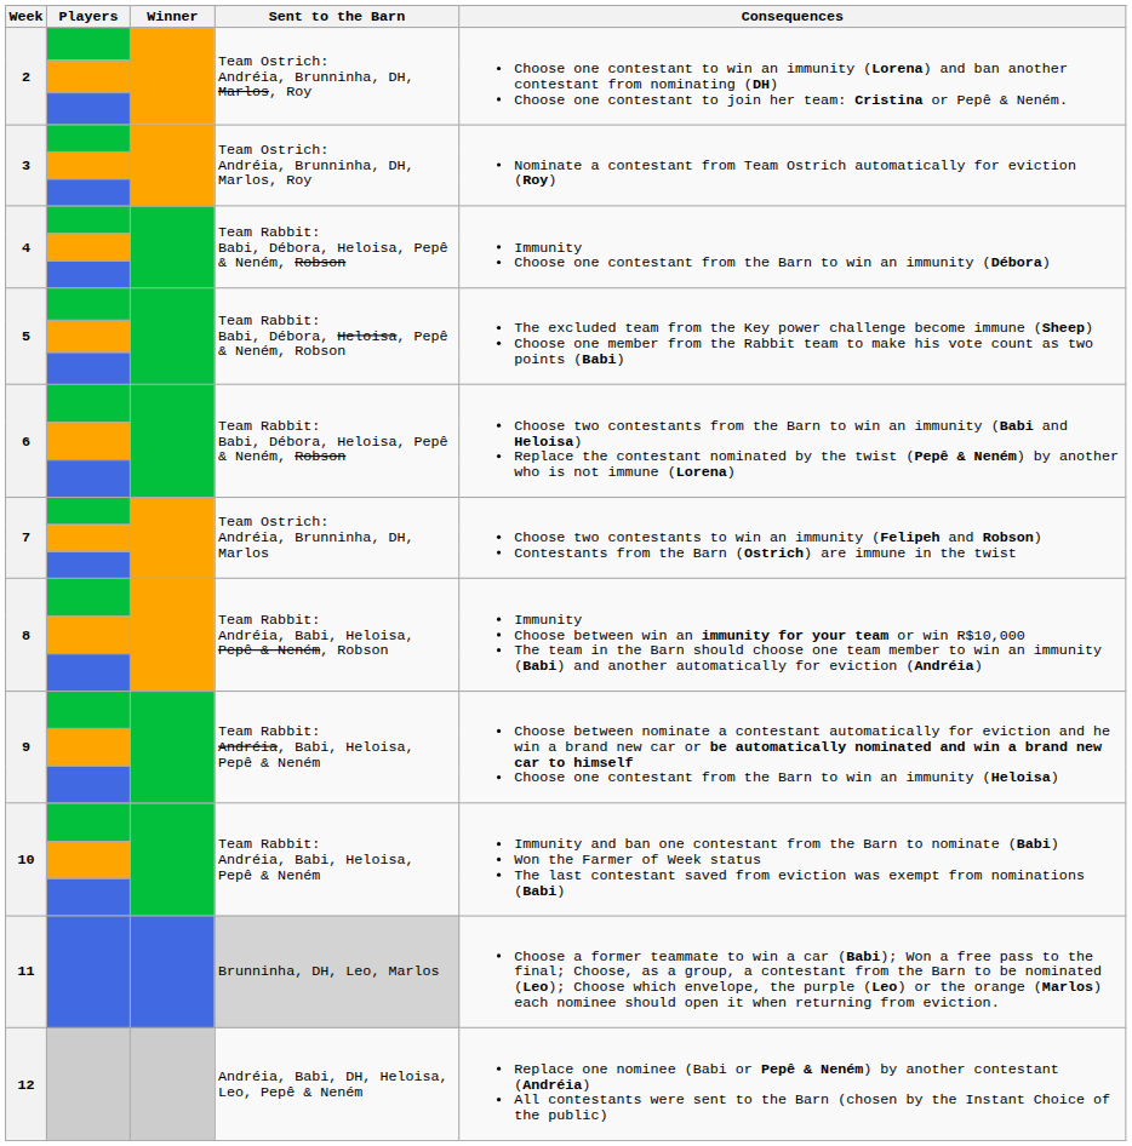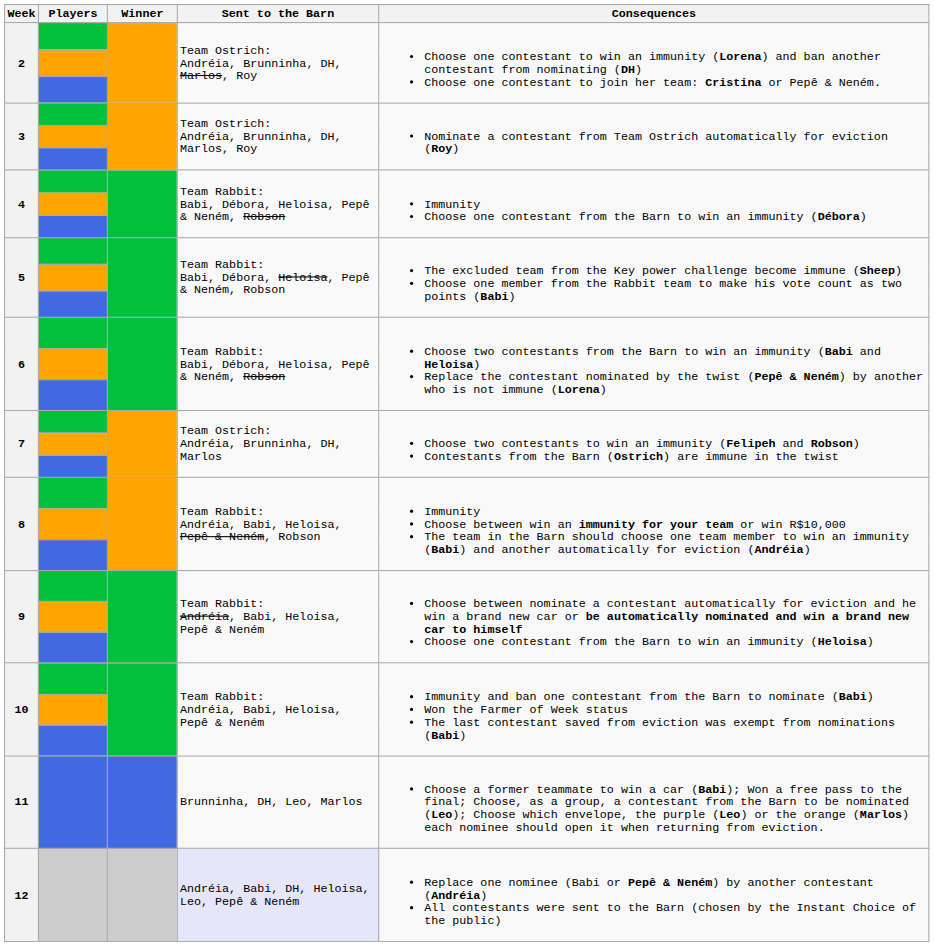11 | Sent to the Barn: lightgrey background -> no background
12 | Sent to the Barn: no background -> lavender background
